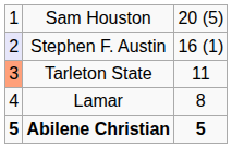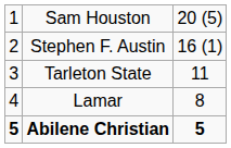Stephen F. Austin | column 1: lavender background -> no background
Tarleton State | column 1: lightsalmon background -> no background
